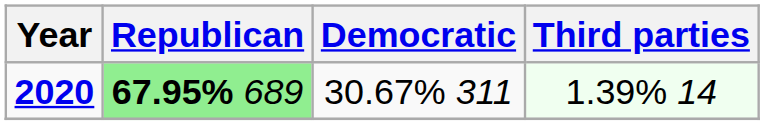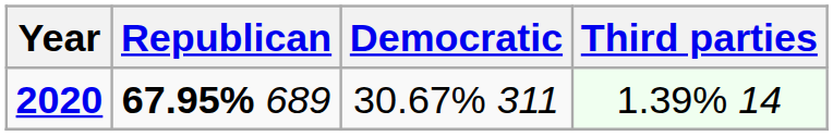2020 | Republican: lightgreen background -> no background
